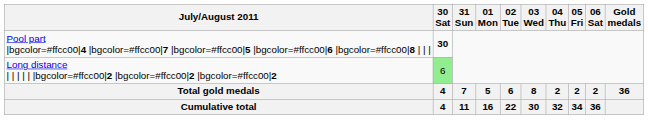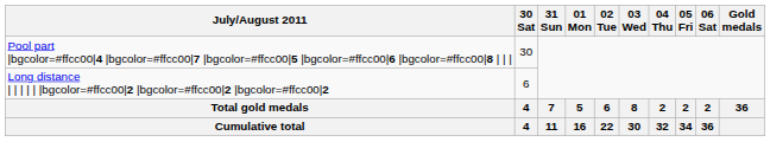row 2 | 30 Sat: bold -> normal
row 3 | 30 Sat: lightgreen background -> no background
